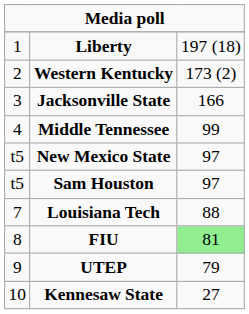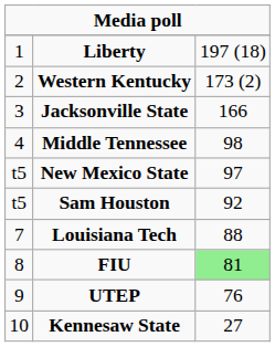Middle Tennessee | column 3: 99 -> 98
Sam Houston | column 3: 97 -> 92
UTEP | column 3: 79 -> 76
